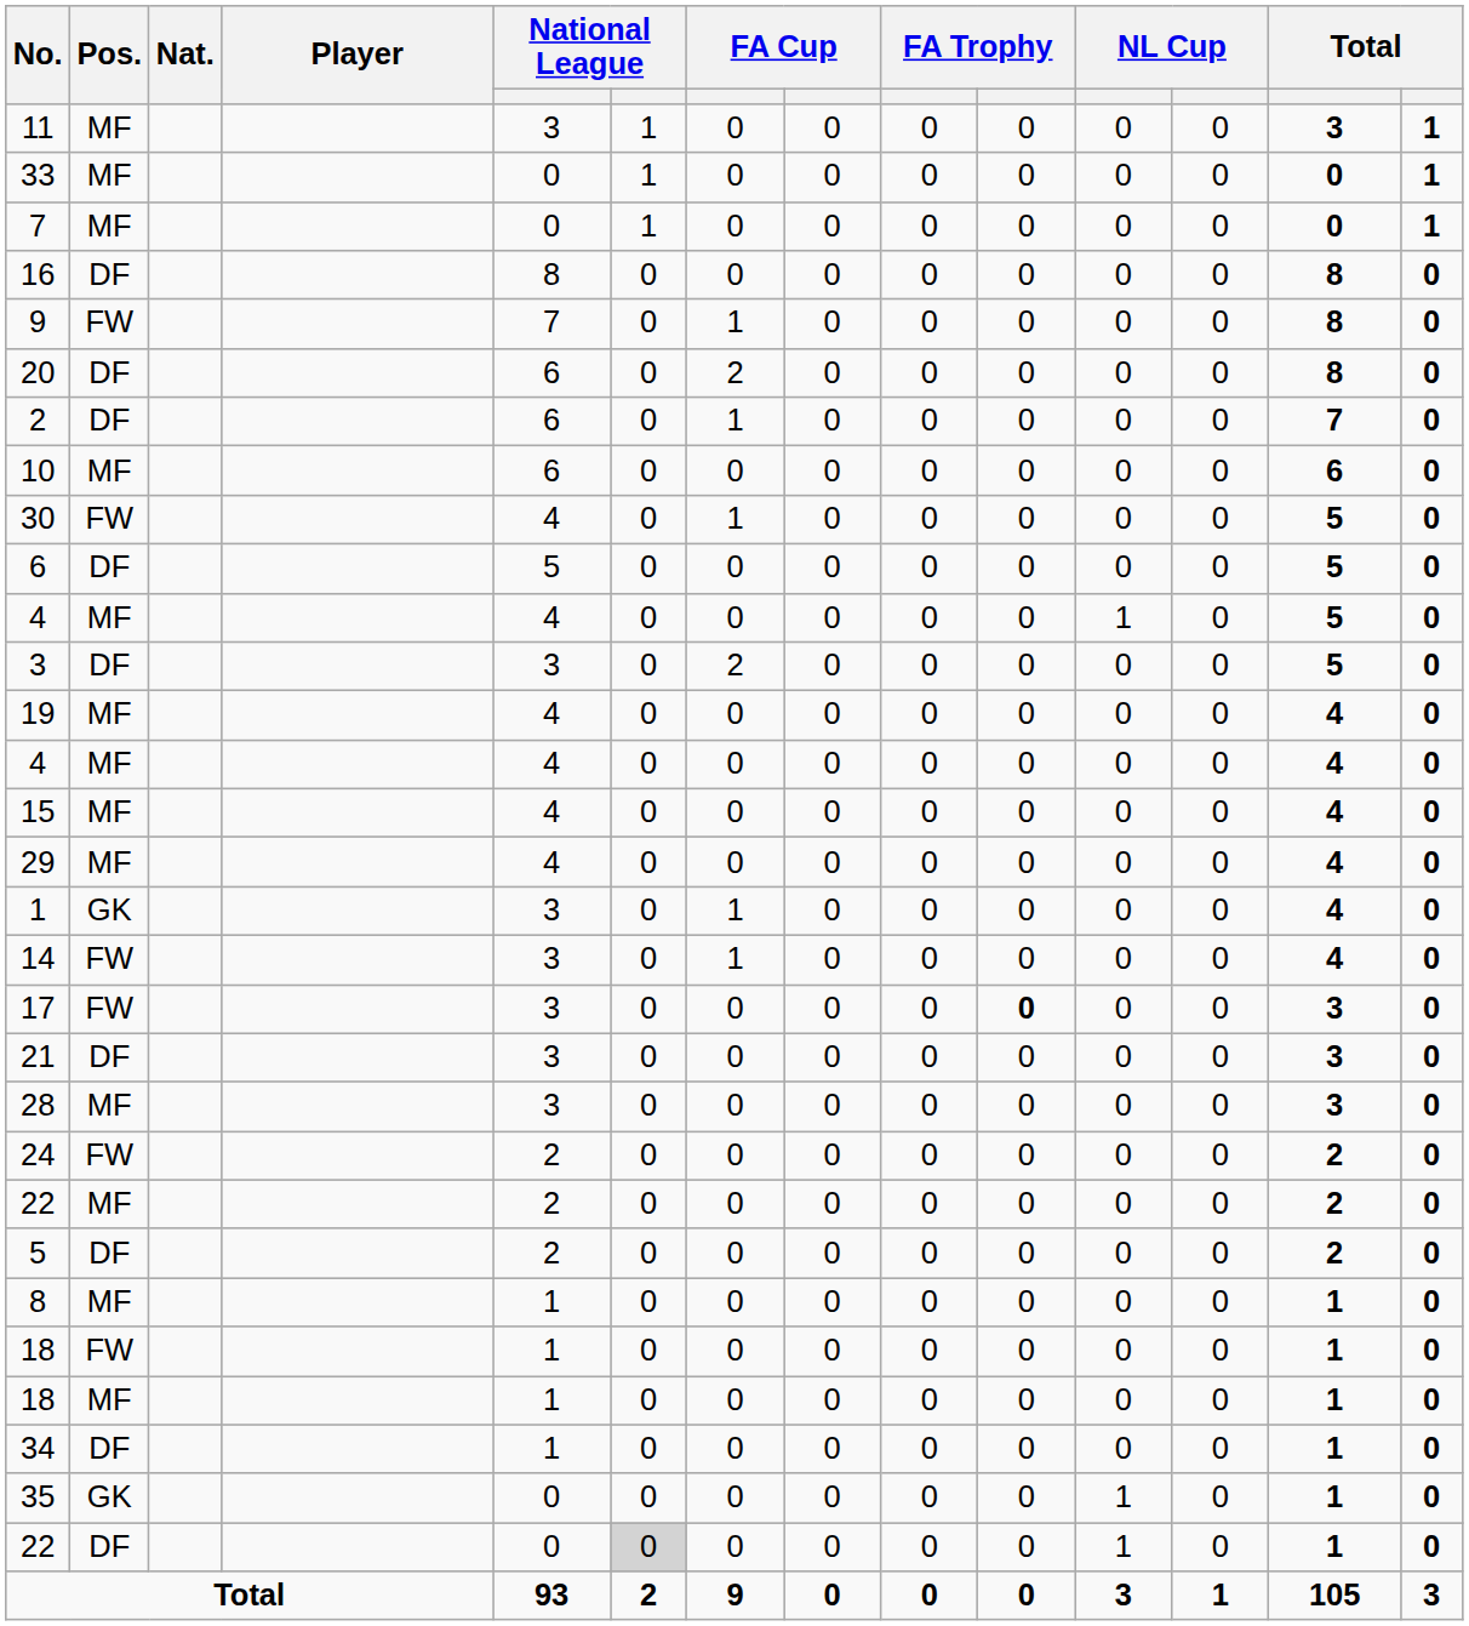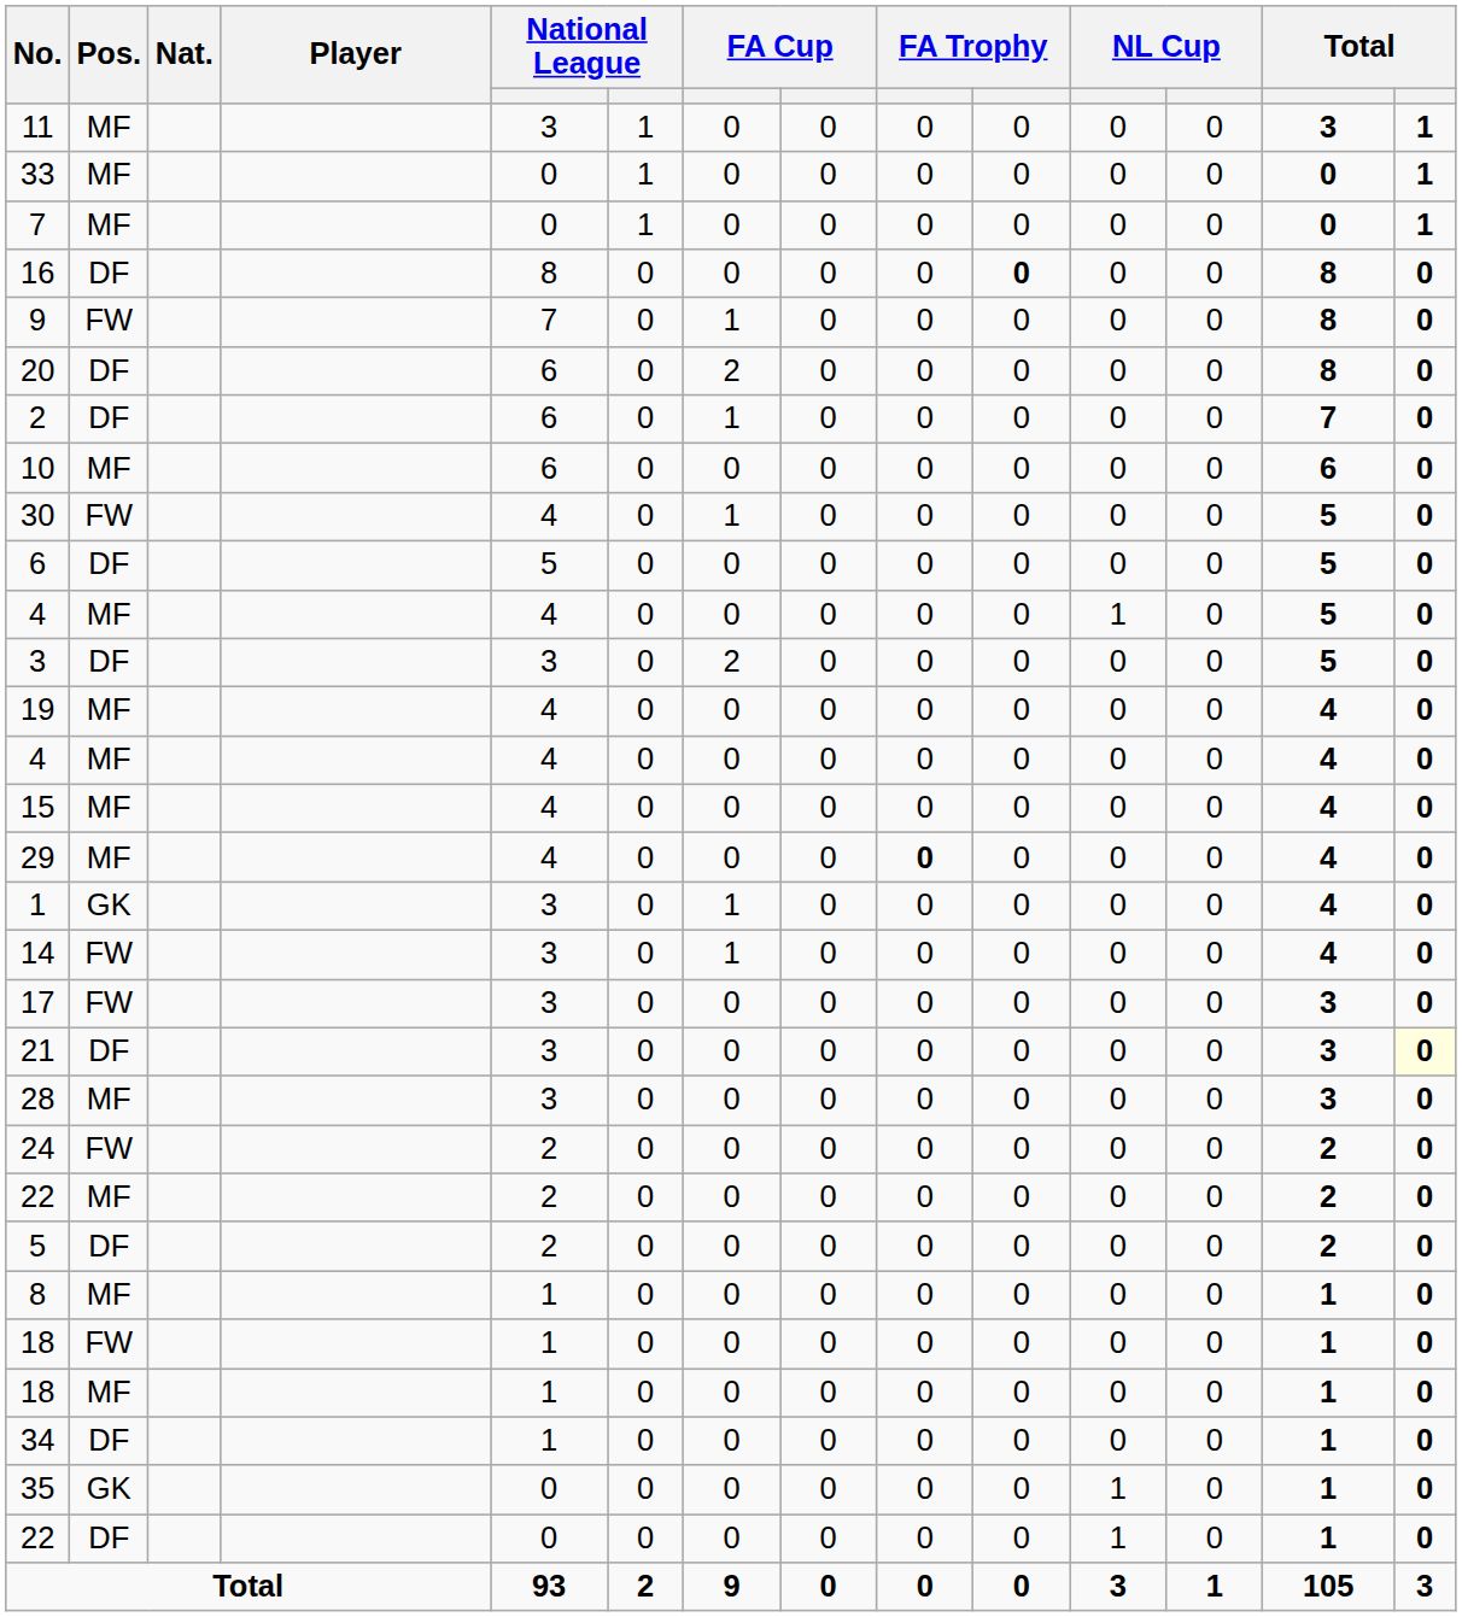16 | column 10: normal -> bold
29 | column 9: normal -> bold
17 | column 10: bold -> normal
21 | column 14: no background -> lightyellow background
22 / DF | column 6: lightgrey background -> no background
